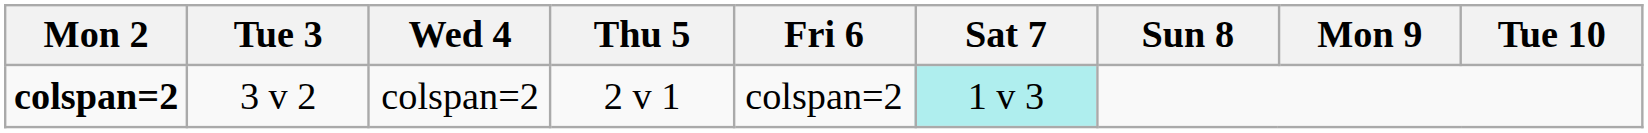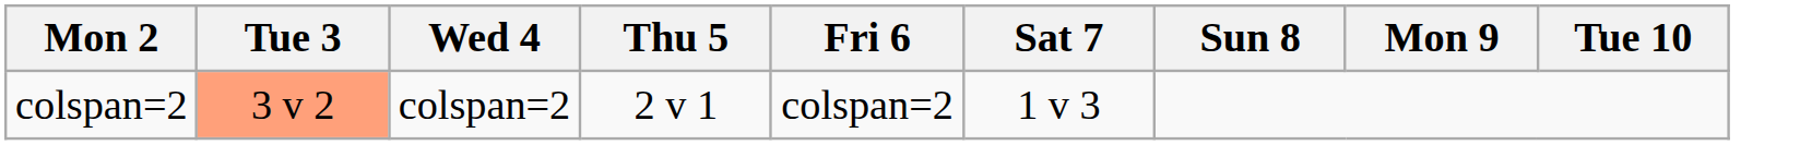row 2 | Mon 2: bold -> normal
row 2 | Tue 3: no background -> lightsalmon background
row 2 | Sat 7: paleturquoise background -> no background
